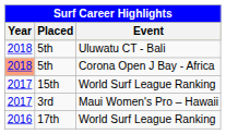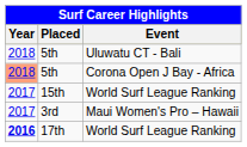17th | Year: normal -> bold
